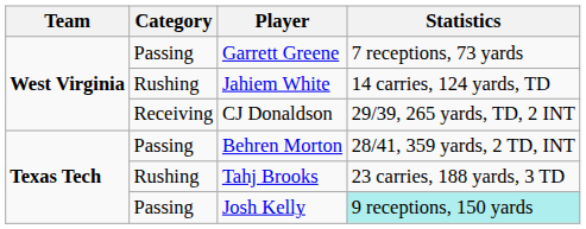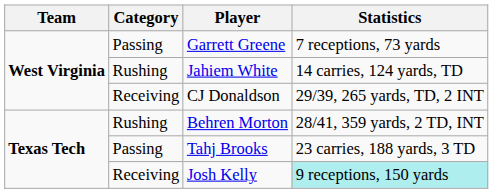Behren Morton | Category: Passing -> Rushing
Tahj Brooks | Category: Rushing -> Passing
Josh Kelly | Category: Passing -> Receiving
